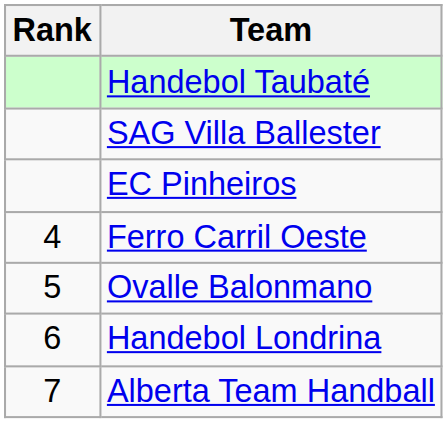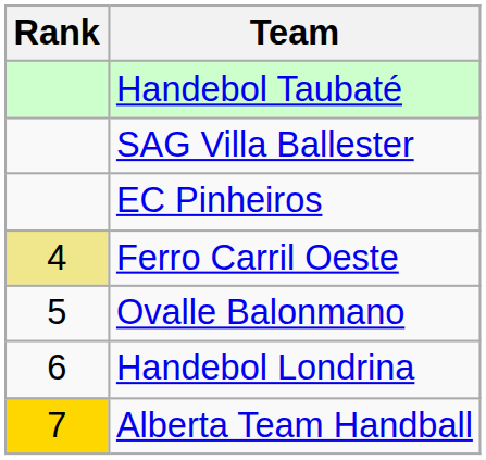Ferro Carril Oeste | Rank: no background -> khaki background
Alberta Team Handball | Rank: no background -> gold background
